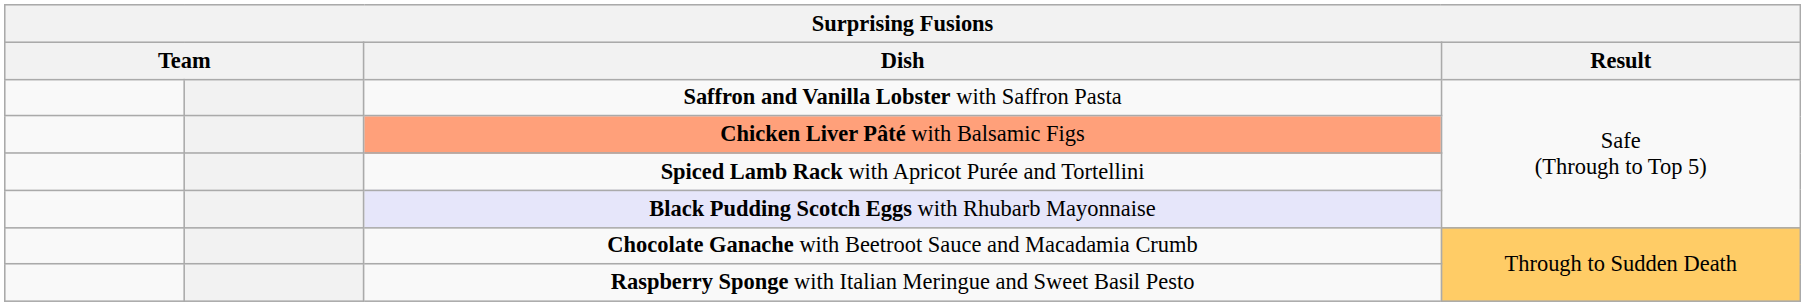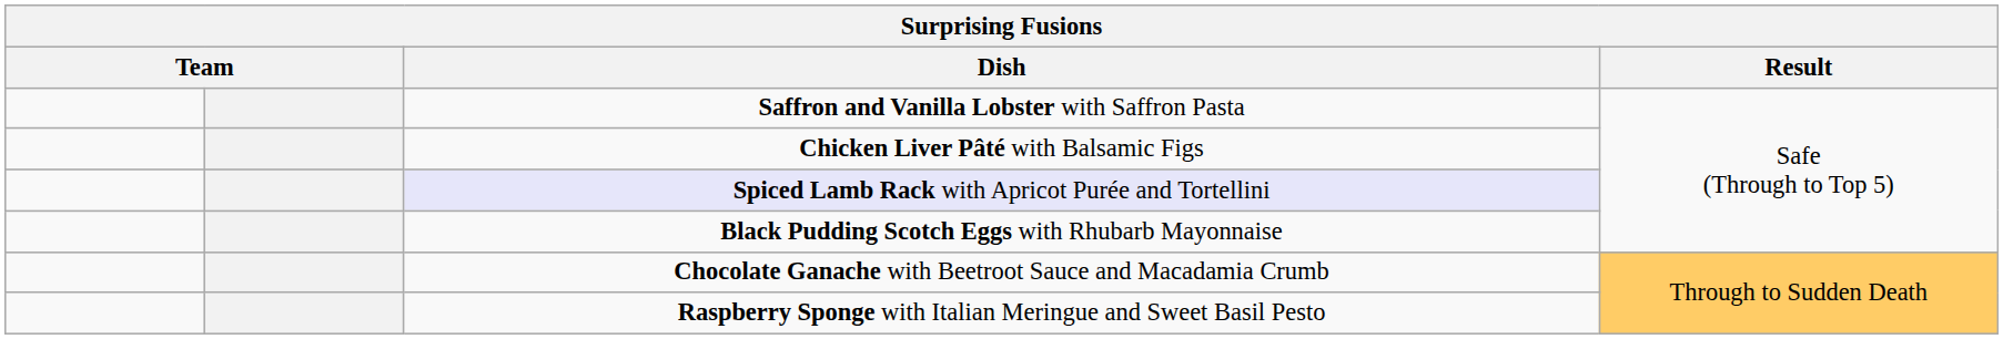Chicken Liver Pâté with Balsamic Figs | Dish: lightsalmon background -> no background
Spiced Lamb Rack with Apricot Purée and Tortellini | Dish: no background -> lavender background
Black Pudding Scotch Eggs with Rhubarb Mayonnaise | Dish: lavender background -> no background
